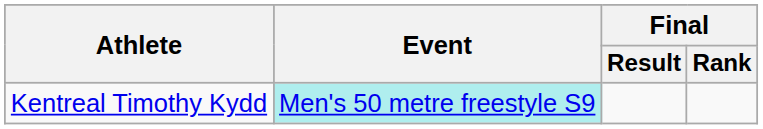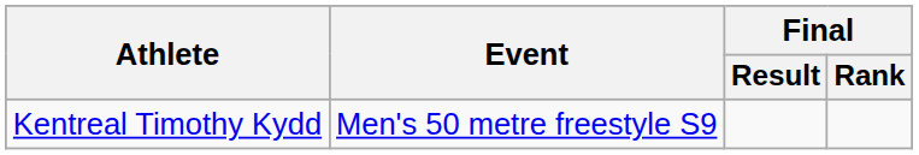Kentreal Timothy Kydd | Event: paleturquoise background -> no background
